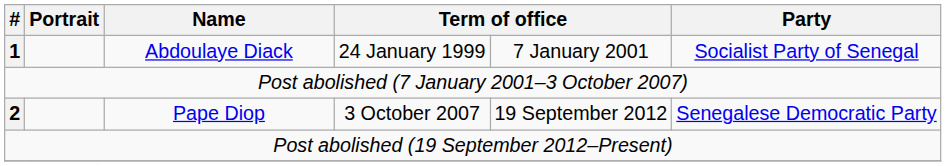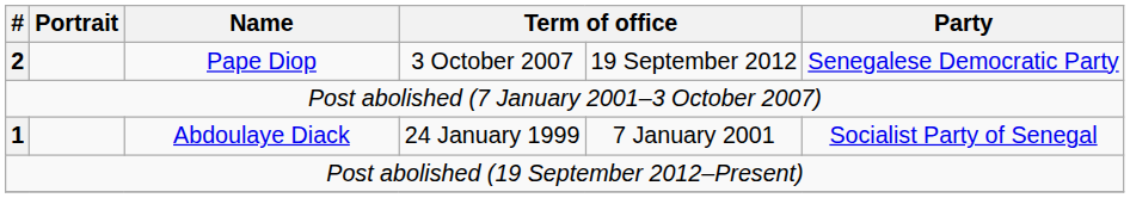rows swapped: 1 <-> 2
